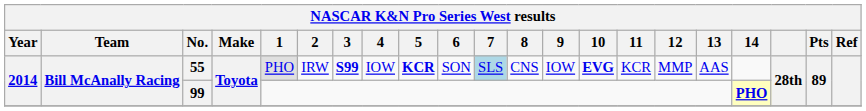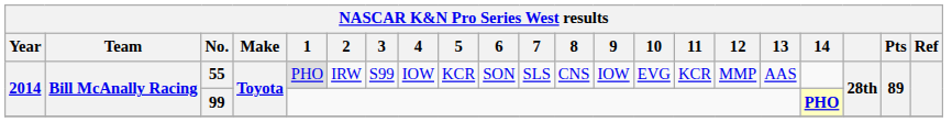55 | 3: bold -> normal
55 | 5: bold -> normal
55 | 7: lightblue background -> no background
55 | 10: bold -> normal
